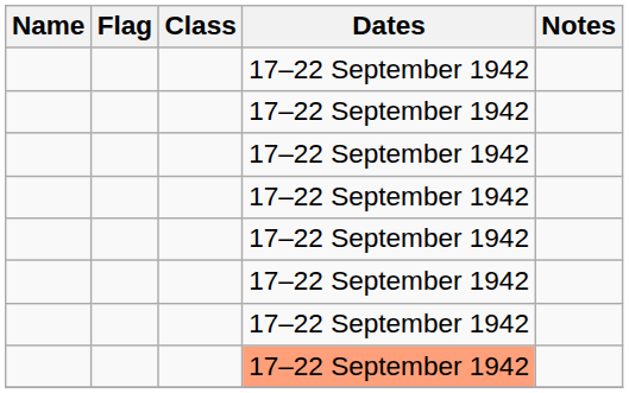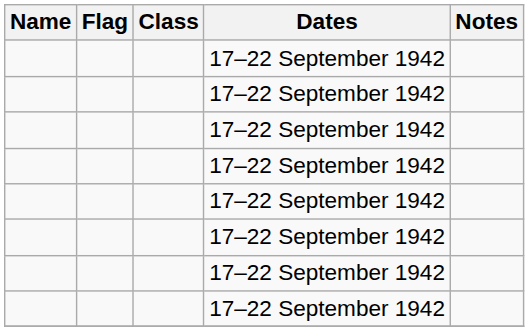row 9 | Dates: lightsalmon background -> no background
